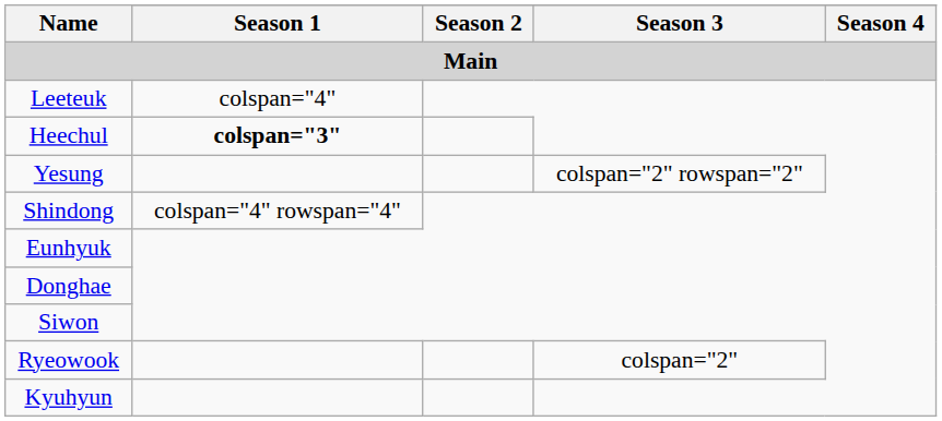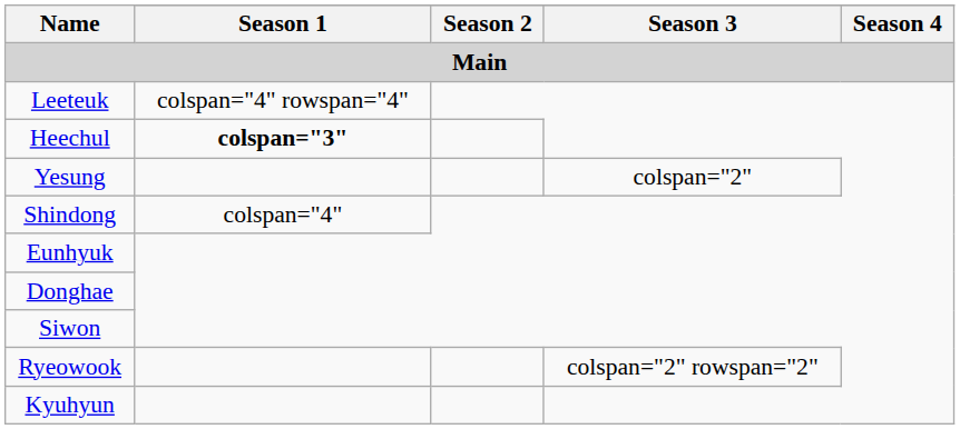Leeteuk | Season 1: colspan="4" -> colspan="4" rowspan="4"
Yesung | Season 3: colspan="2" rowspan="2" -> colspan="2"
Shindong | Season 1: colspan="4" rowspan="4" -> colspan="4"
Ryeowook | Season 3: colspan="2" -> colspan="2" rowspan="2"
